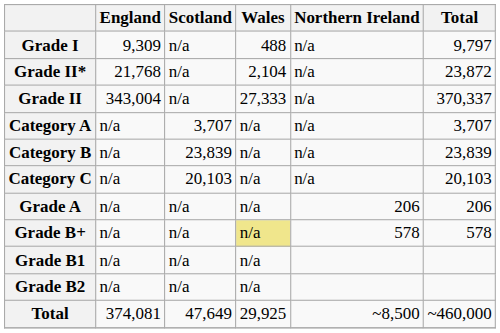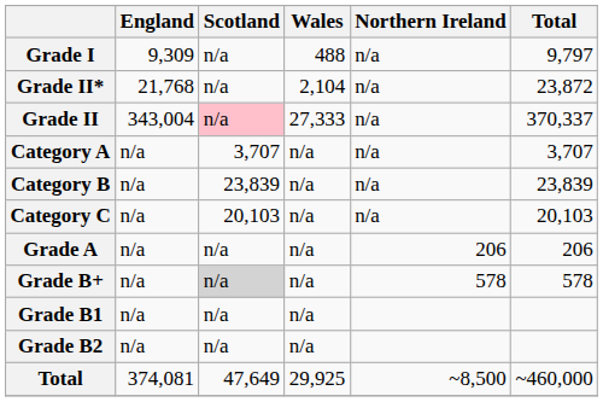Grade II | Scotland: no background -> pink background
Grade B+ | Scotland: no background -> lightgrey background
Grade B+ | Wales: khaki background -> no background
